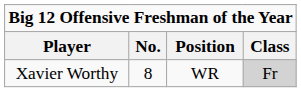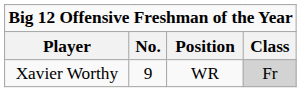Xavier Worthy | No.: 8 -> 9
